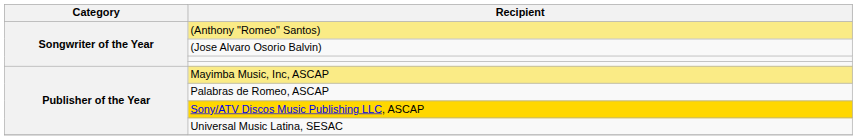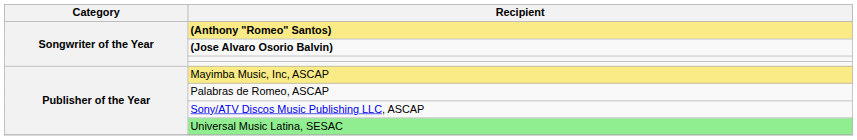row 2 | Recipient: normal -> bold
row 3 | Recipient: normal -> bold
row 8 | Recipient: gold background -> no background
row 9 | Recipient: no background -> lightgreen background
